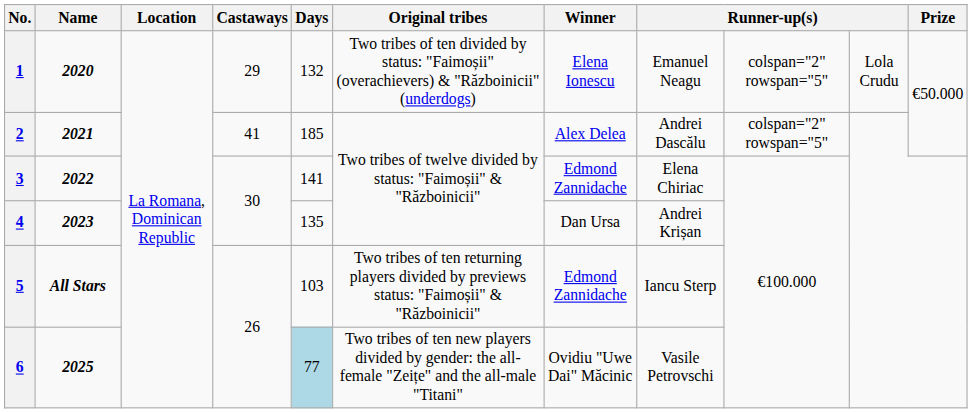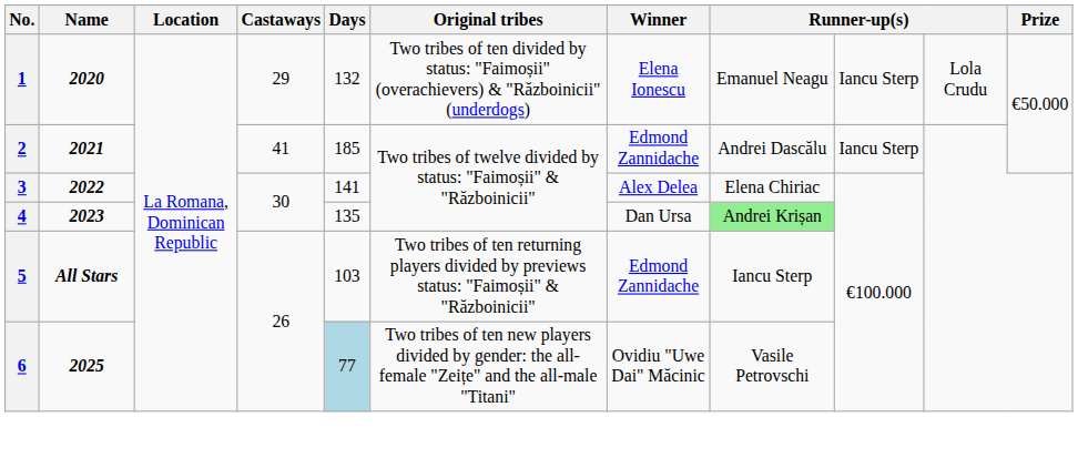1 | column 9: colspan="2" rowspan="5" -> Iancu Sterp
2 | Winner: Alex Delea -> Edmond Zannidache
2 | column 9: colspan="2" rowspan="5" -> Iancu Sterp
3 | Winner: Edmond Zannidache -> Alex Delea
4 | column 8: no background -> lightgreen background
